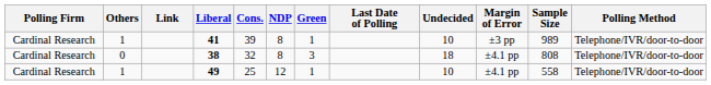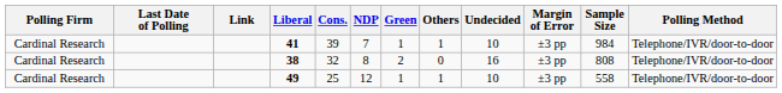columns swapped: Last Date of Polling <-> Others
41 | NDP: 8 -> 7
41 | Sample Size: 989 -> 984
38 | Green: 3 -> 2
38 | Undecided: 18 -> 16
38 | Margin of Error: ±4.1 pp -> ±3 pp
49 | Margin of Error: ±4.1 pp -> ±3 pp
